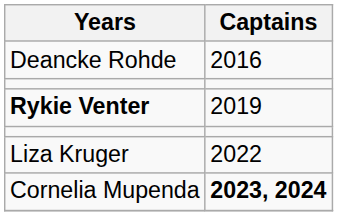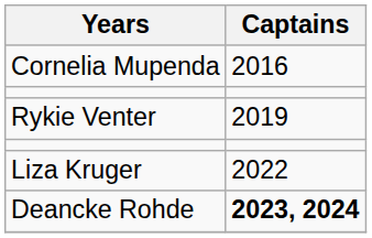row 2 | Years: Deancke Rohde -> Cornelia Mupenda
row 4 | Years: bold -> normal
row 7 | Years: Cornelia Mupenda -> Deancke Rohde
